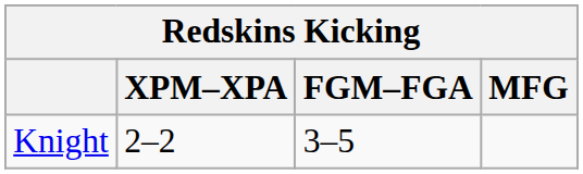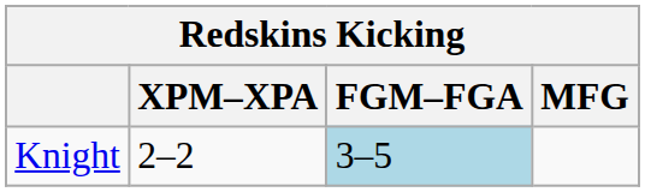Knight | FGM–FGA: no background -> lightblue background
